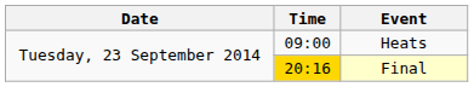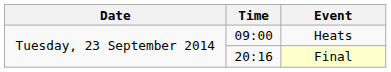Final | Time: gold background -> no background
